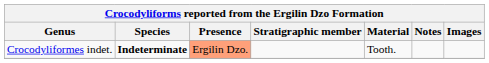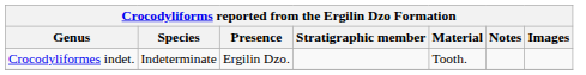Crocodyliformes indet. | Species: bold -> normal
Crocodyliformes indet. | Presence: lightsalmon background -> no background
